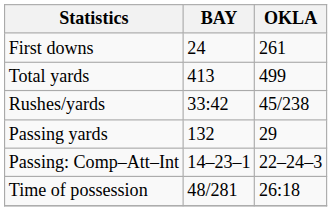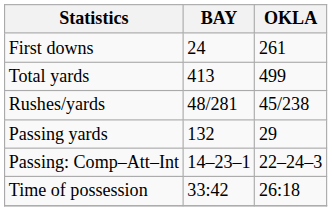Rushes/yards | BAY: 33:42 -> 48/281
Time of possession | BAY: 48/281 -> 33:42
